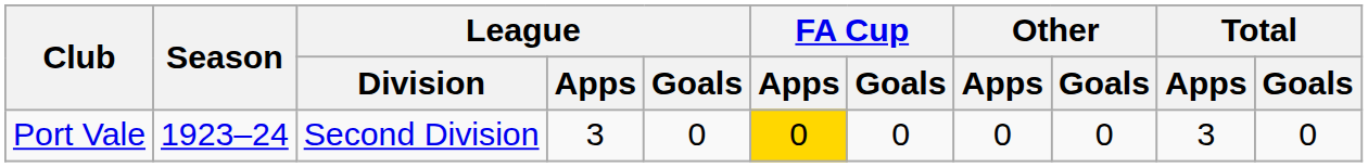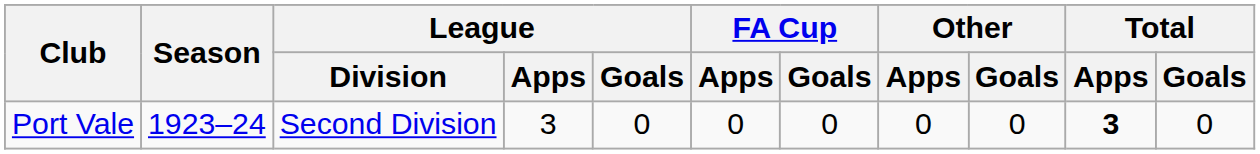Port Vale | FA Cup / Apps: gold background -> no background
Port Vale | Total / Apps: normal -> bold
